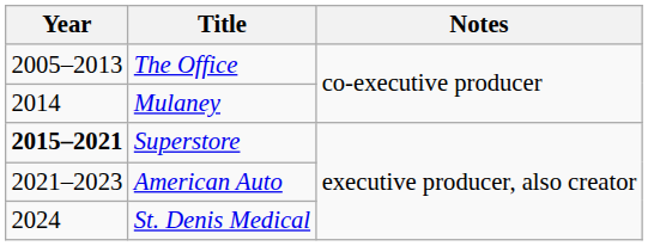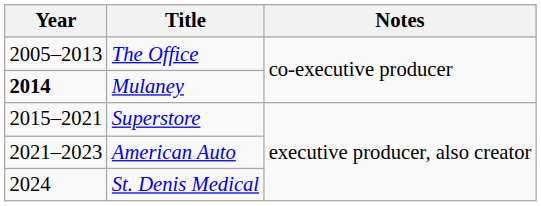Mulaney | Year: normal -> bold
Superstore | Year: bold -> normal
